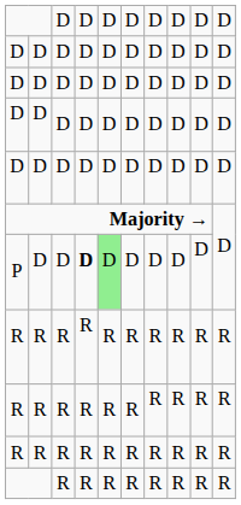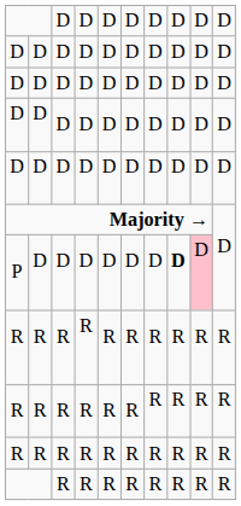P | column 4: bold -> normal
P | column 5: lightgreen background -> no background
P | column 8: normal -> bold
P | column 9: no background -> pink background
